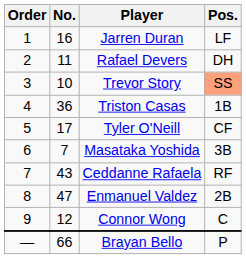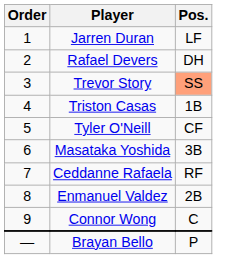- column: No. | 16 | 11 | 10 | 36 | 17 | 7 | 43 | 47 | 12 | 66
